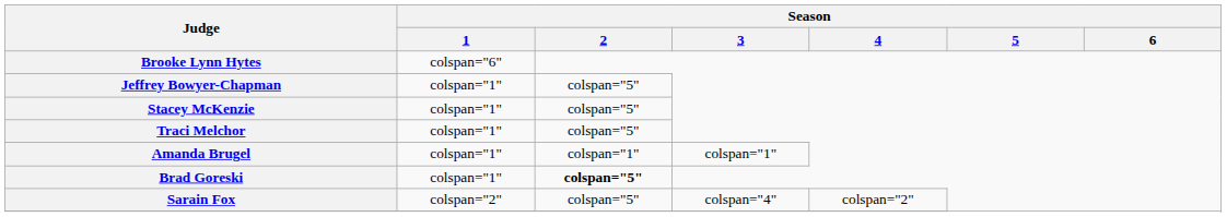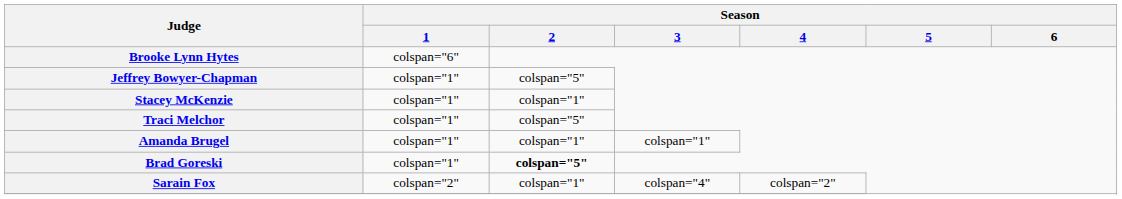Stacey McKenzie | Season / 2: colspan="5" -> colspan="1"
Sarain Fox | Season / 2: colspan="5" -> colspan="1"
